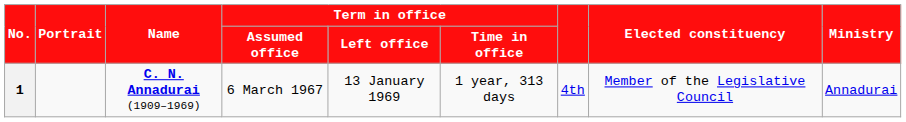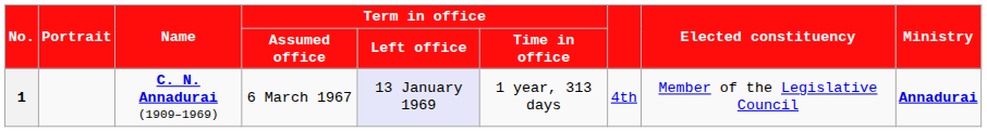1 | Term in office / Left office: no background -> lavender background
1 | Ministry: normal -> bold
